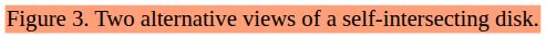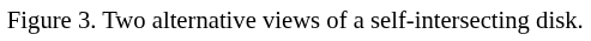row 1 | column 1: lightsalmon background -> no background
